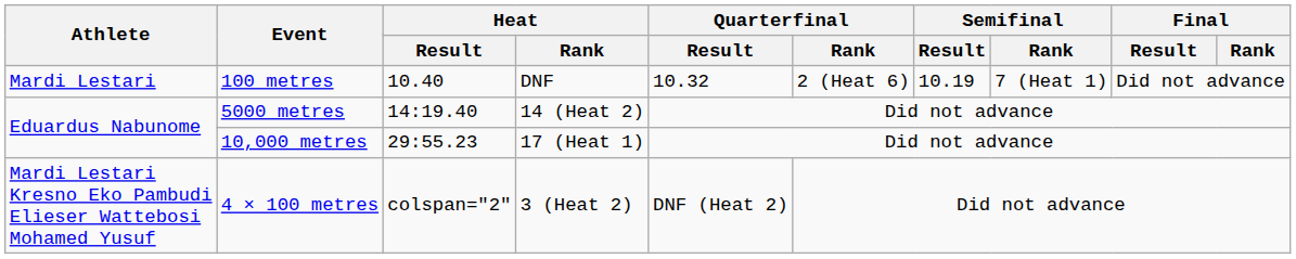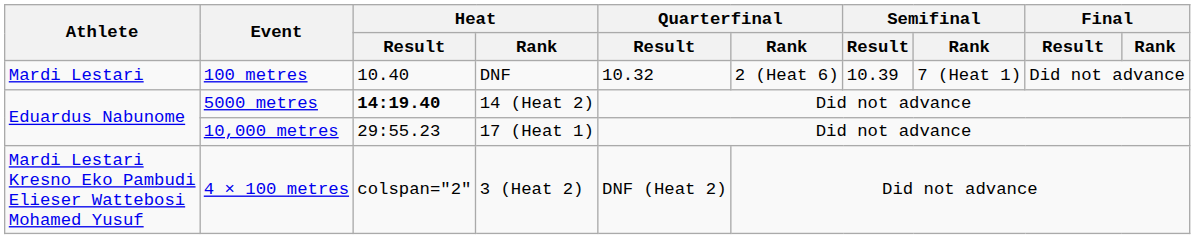100 metres | Semifinal / Result: 10.19 -> 10.39
5000 metres | Heat / Result: normal -> bold
